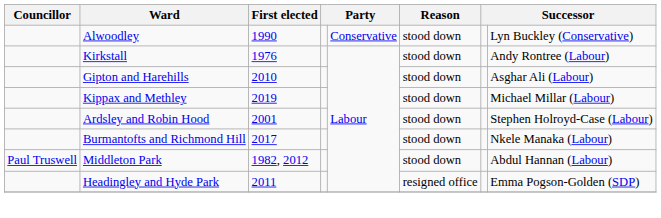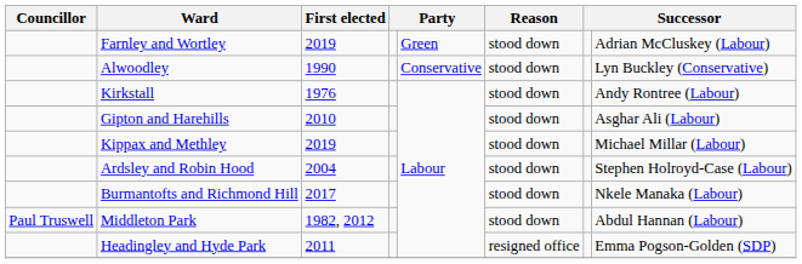+ row: Farnley and Wortley | 2019 | Green | stood down | Adrian McCluskey (Labour)
Ardsley and Robin Hood | First elected: 2001 -> 2004
